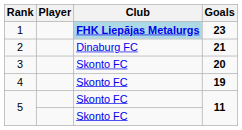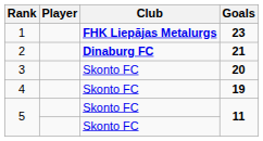1 | Club: lightblue background -> no background
2 | Club: normal -> bold
